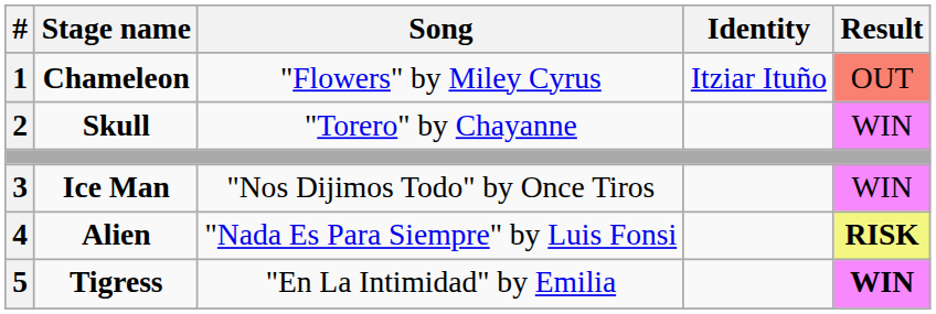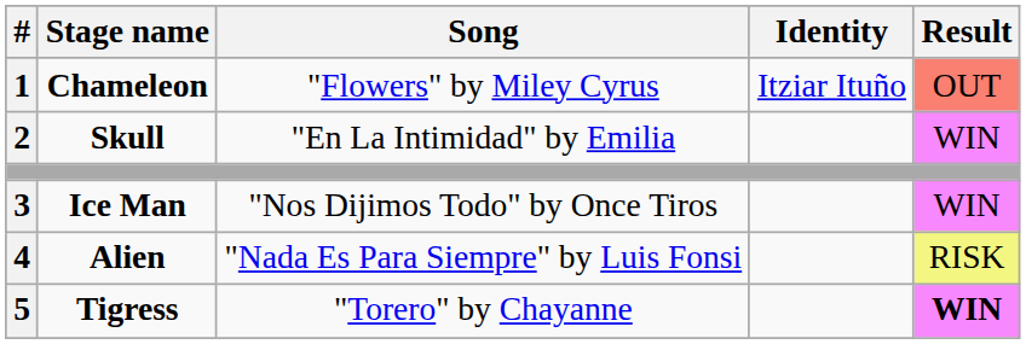Skull | Song: "Torero" by Chayanne -> "En La Intimidad" by Emilia
Alien | Result: bold -> normal
Tigress | Song: "En La Intimidad" by Emilia -> "Torero" by Chayanne
